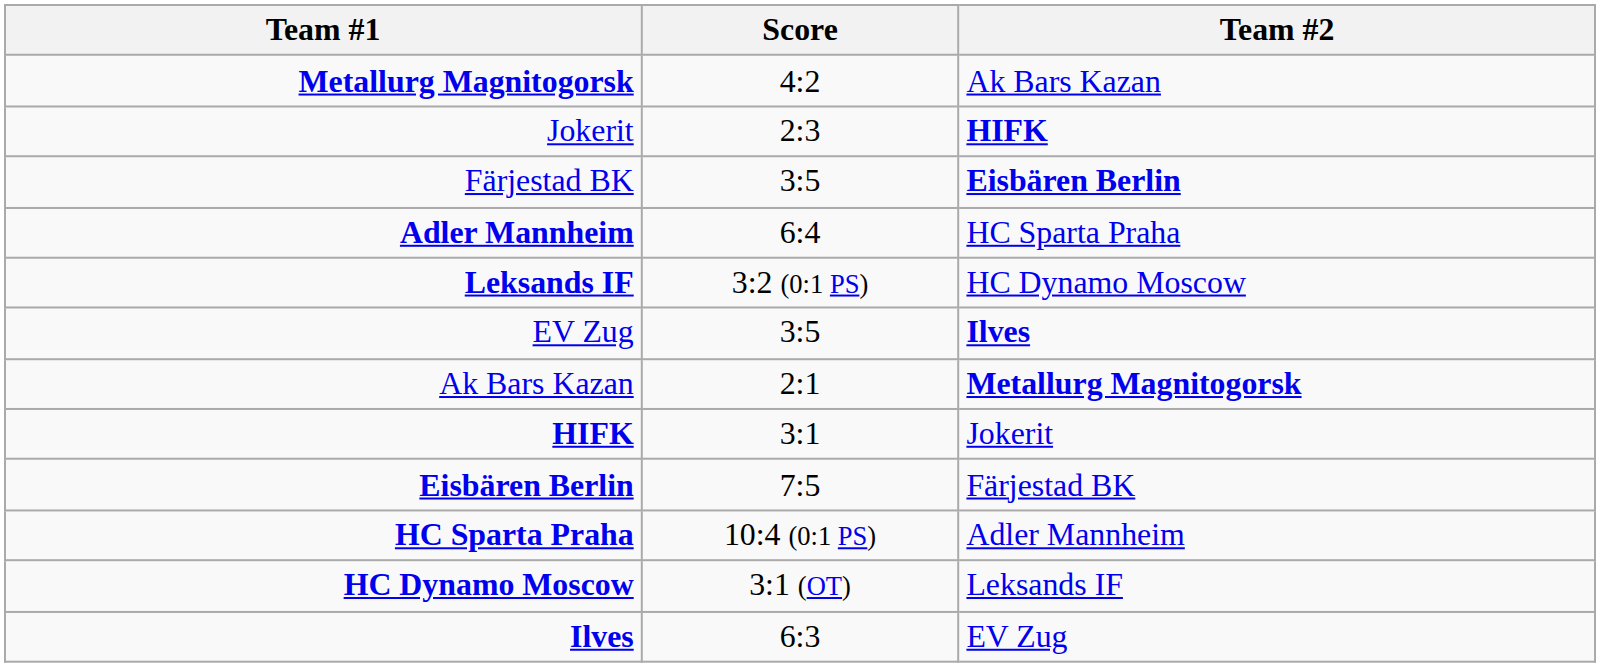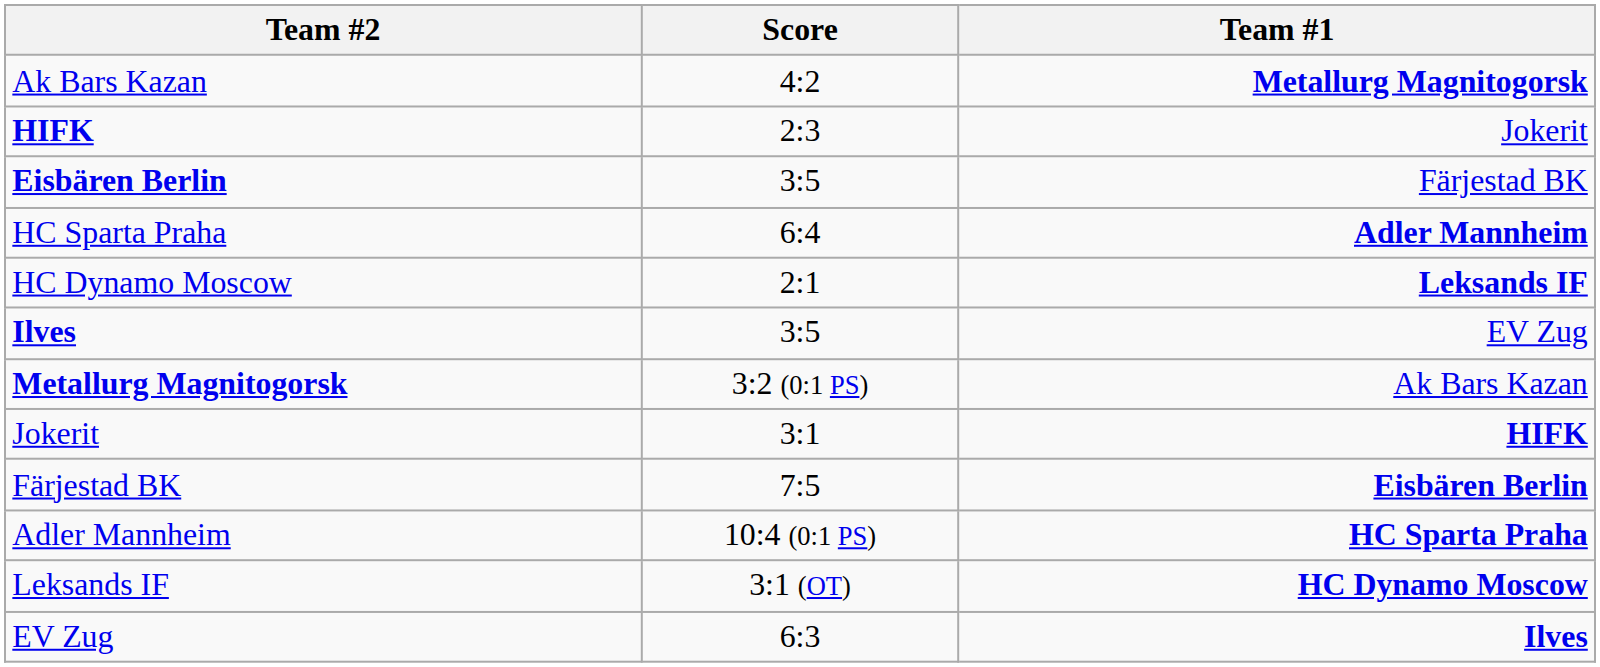columns swapped: Team #1 <-> Team #2
row 6 | Score: 3:2 (0:1 PS) -> 2:1
row 8 | Score: 2:1 -> 3:2 (0:1 PS)
